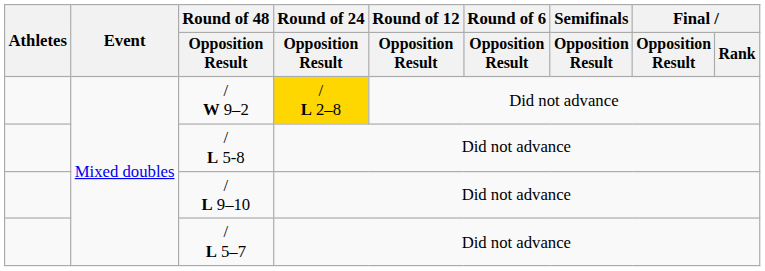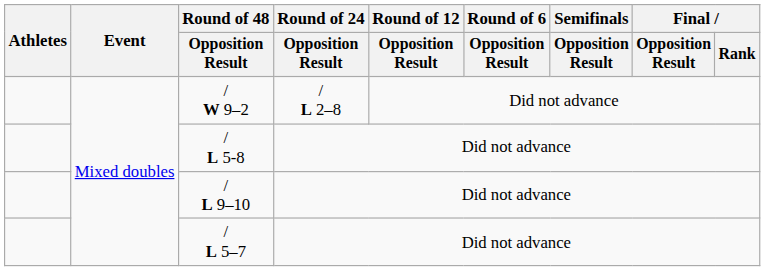/ W 9–2 | Round of 24 / Opposition Result: gold background -> no background
